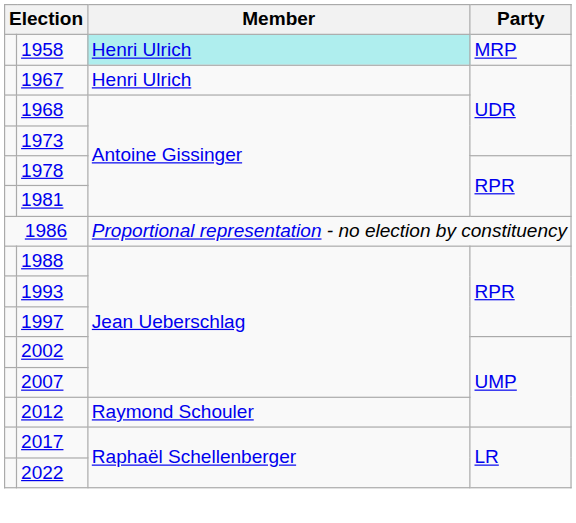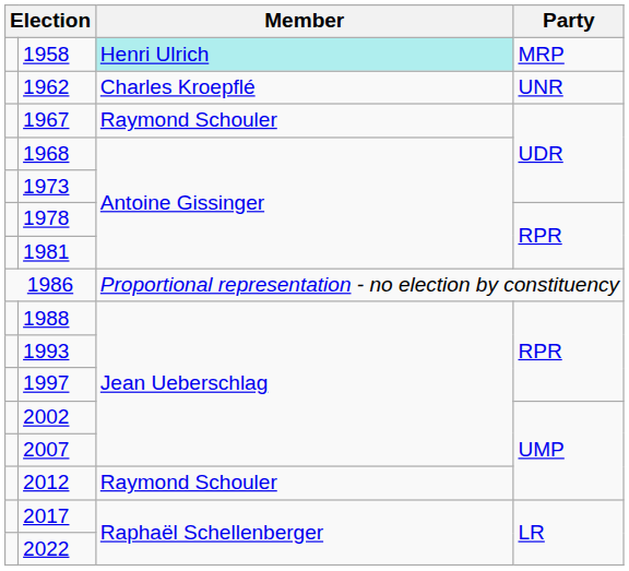+ row: 1962 | Charles Kroepflé | UNR
1967 | Member: Henri Ulrich -> Raymond Schouler
